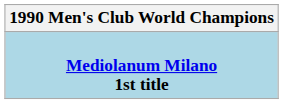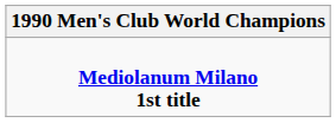row 2 | column 1: lightblue background -> no background
